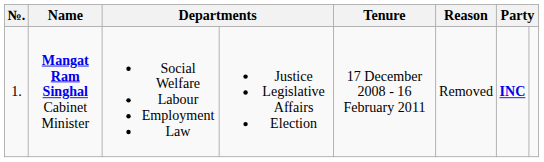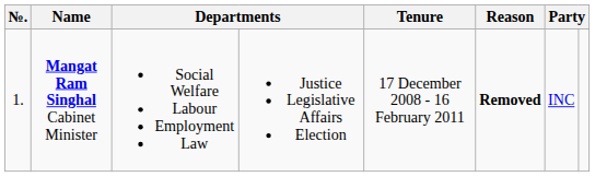Mangat Ram Singhal Cabinet Minister | Reason: normal -> bold
Mangat Ram Singhal Cabinet Minister | column 7: bold -> normal
